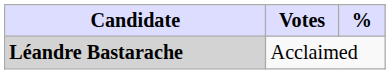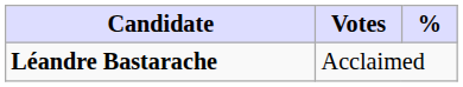Léandre Bastarache | Candidate: lightgrey background -> no background
